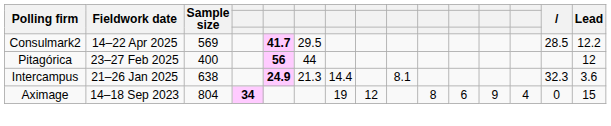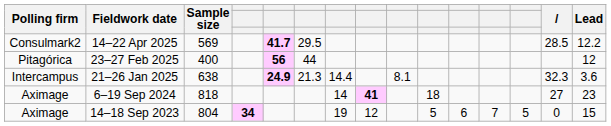+ row: Aximage | 6–19 Sep 2024 | 818 | 14 | 41 | 18 | 27 | 23
14–18 Sep 2023 | column 10: 8 -> 5
14–18 Sep 2023 | column 12: 9 -> 7
14–18 Sep 2023 | column 13: 4 -> 5
